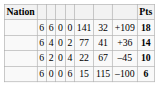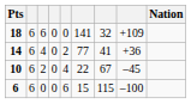columns swapped: Nation <-> Pts
